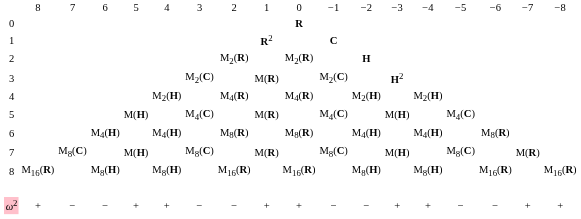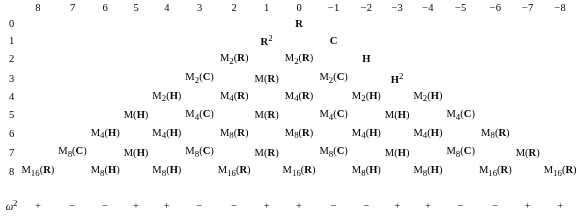ω2 | column 1: pink background -> no background
